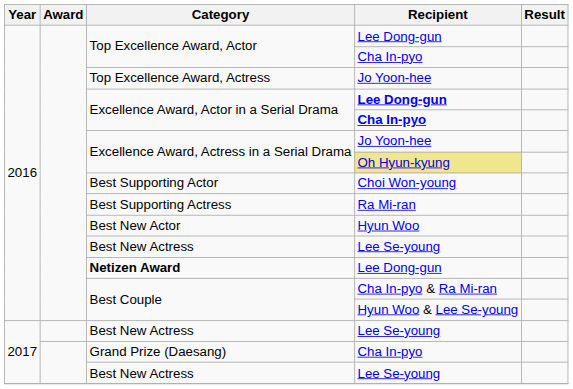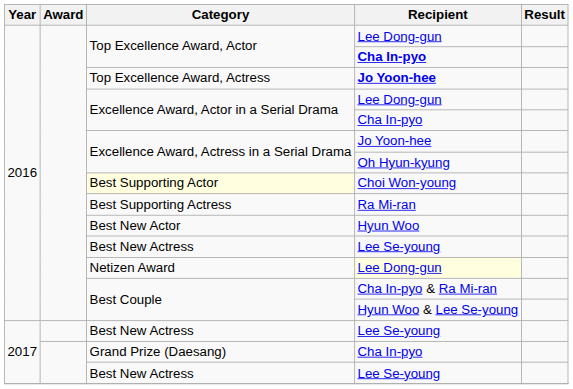Top Excellence Award, Actor / Cha In-pyo | Recipient: normal -> bold
Top Excellence Award, Actress | Recipient: normal -> bold
Excellence Award, Actor in a Serial Drama / Lee Dong-gun | Recipient: bold -> normal
Excellence Award, Actor in a Serial Drama / Cha In-pyo | Recipient: bold -> normal
Excellence Award, Actress in a Serial Drama / Oh Hyun-kyung | Recipient: khaki background -> no background
Best Supporting Actor | Category: no background -> lightyellow background
Netizen Award | Category: bold -> normal
Netizen Award | Recipient: no background -> lightyellow background
